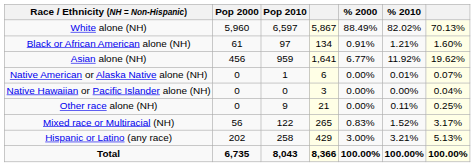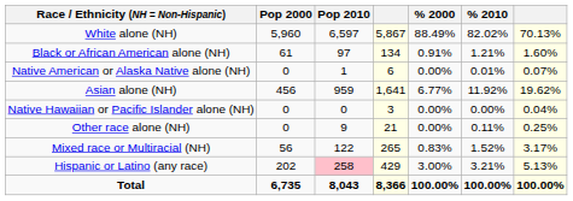rows swapped: Native American or Alaska Native alone (NH) <-> Asian alone (NH)
Hispanic or Latino (any race) | Pop 2010: no background -> pink background
